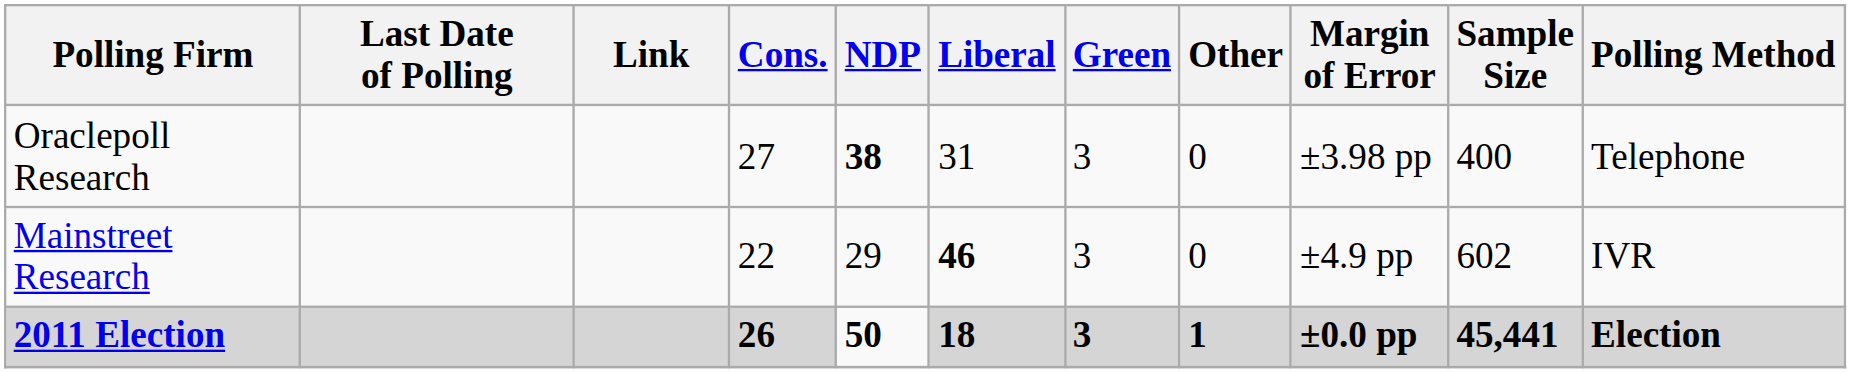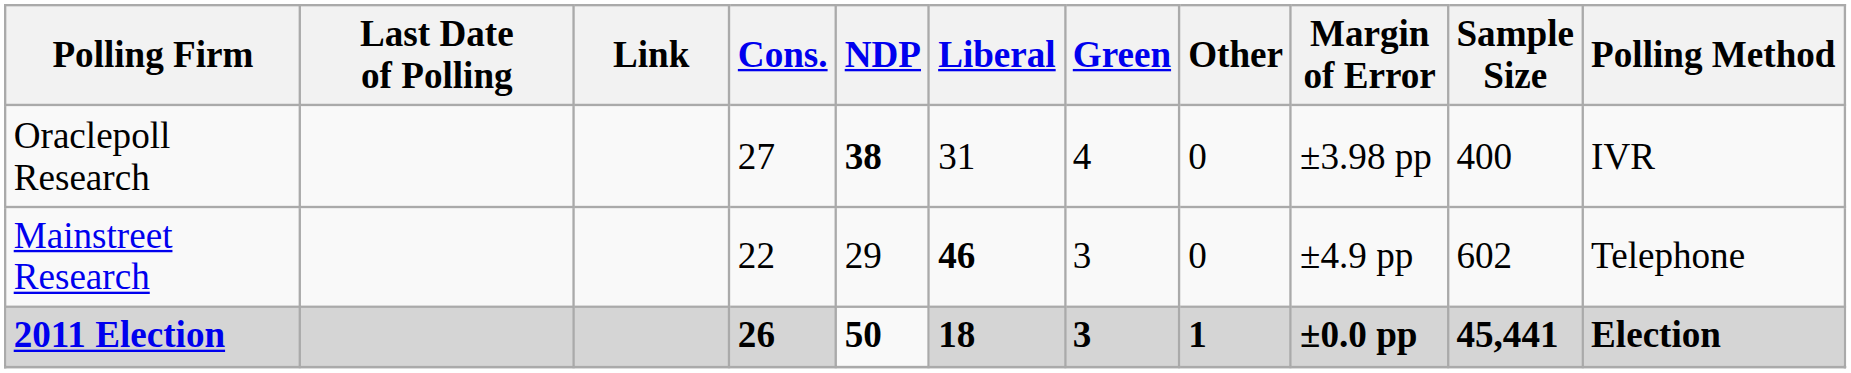Oraclepoll Research | Green: 3 -> 4
Oraclepoll Research | Polling Method: Telephone -> IVR
Mainstreet Research | Polling Method: IVR -> Telephone
